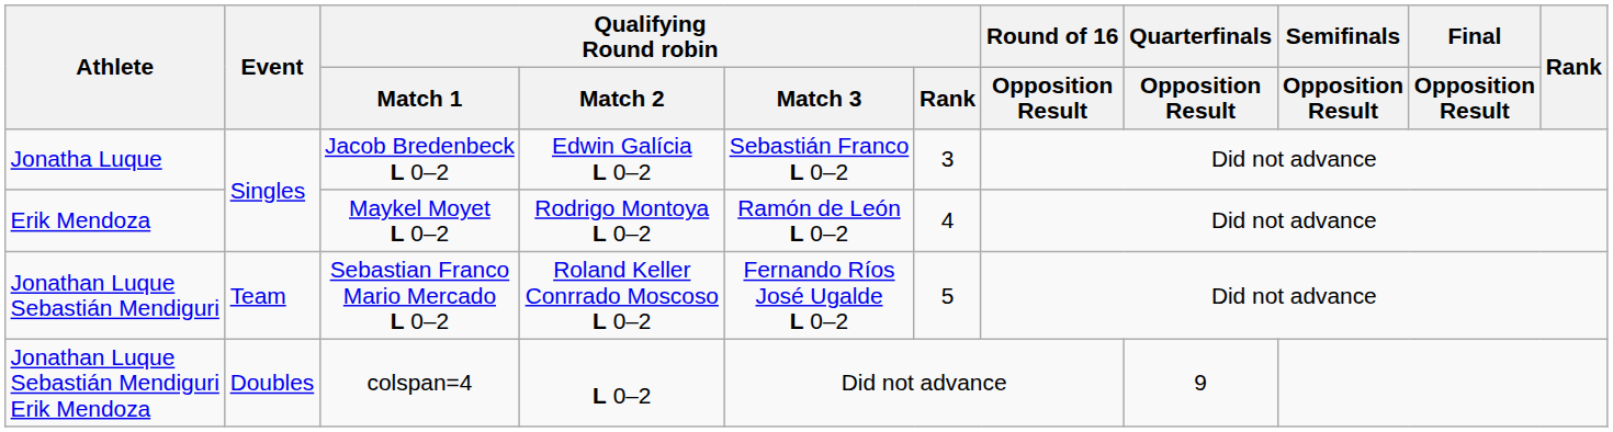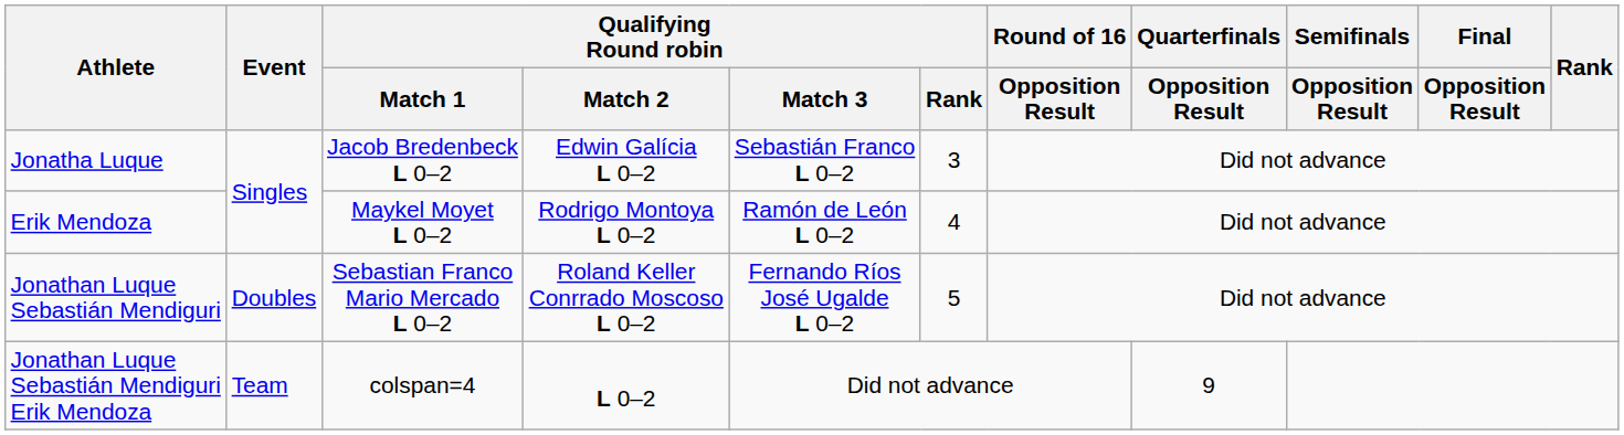Jonathan Luque Sebastián Mendiguri | Event: Team -> Doubles
Jonathan Luque Sebastián Mendiguri Erik Mendoza | Event: Doubles -> Team
